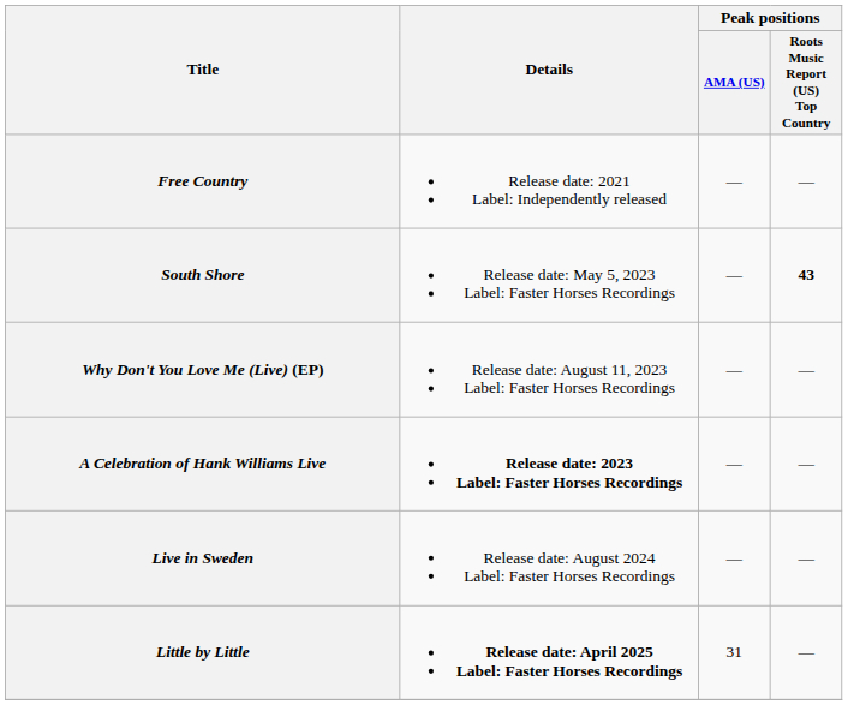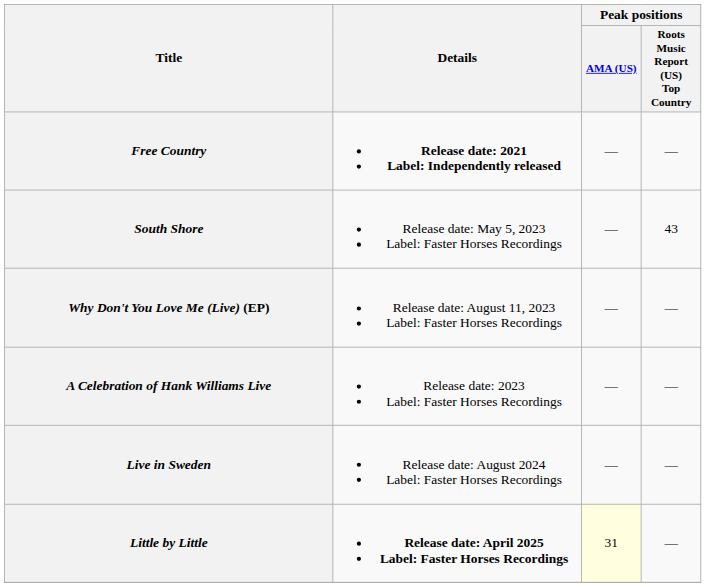Free Country | Details: normal -> bold
South Shore | Peak positions / Roots Music Report (US) Top Country: bold -> normal
A Celebration of Hank Williams Live | Details: bold -> normal
Little by Little | Peak positions / AMA (US): no background -> lightyellow background
